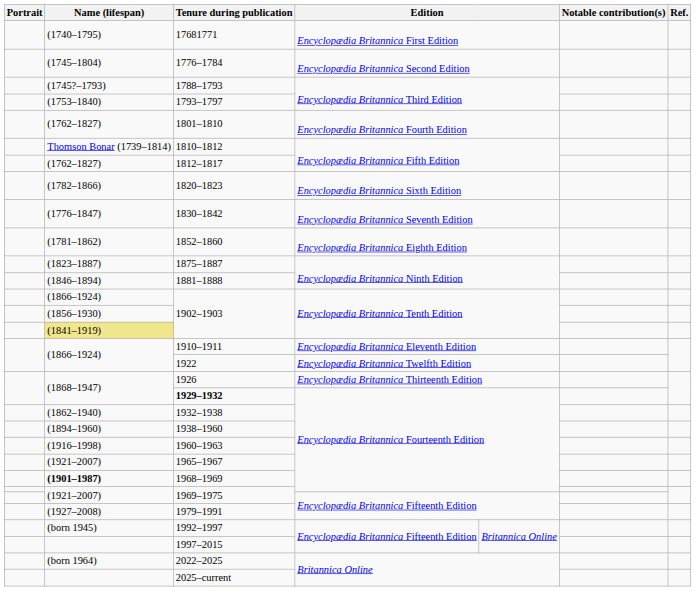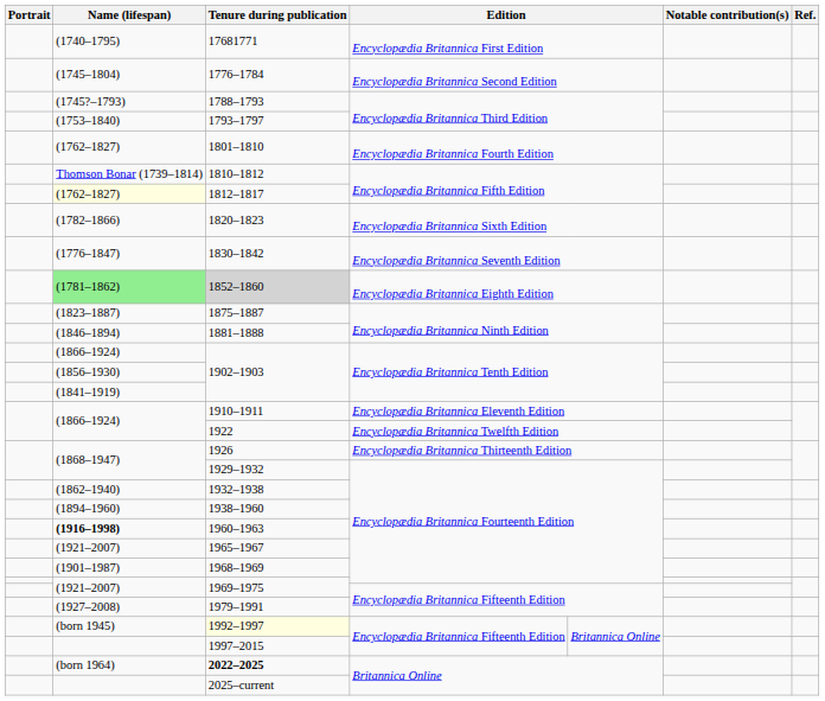1812–1817 | Name (lifespan): no background -> lightyellow background
1852–1860 | Name (lifespan): no background -> lightgreen background
1852–1860 | Tenure during publication: no background -> lightgrey background
(1841–1919) / 1902–1903 | Name (lifespan): khaki background -> no background
1929–1932 | Tenure during publication: bold -> normal
1960–1963 | Name (lifespan): normal -> bold
1968–1969 | Name (lifespan): bold -> normal
1992–1997 | Tenure during publication: no background -> lightyellow background
2022–2025 | Tenure during publication: normal -> bold
